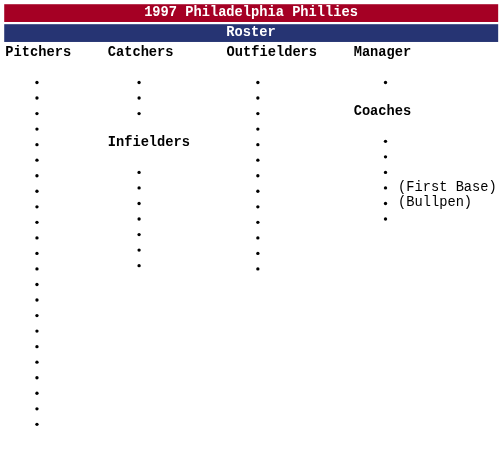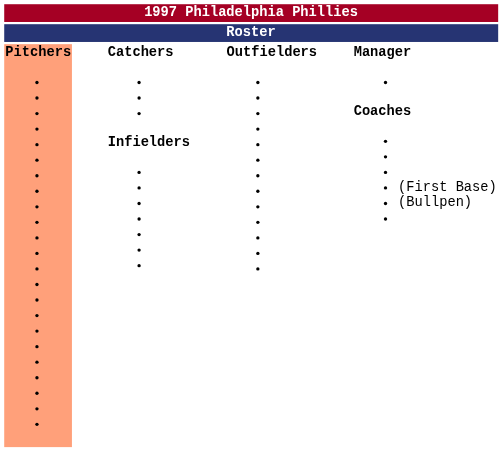Pitchers | column 1: no background -> lightsalmon background
